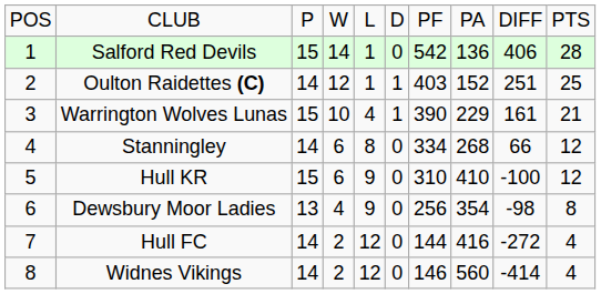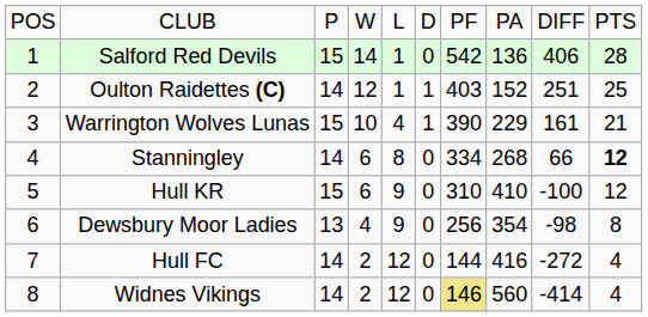Stanningley | column 10: normal -> bold
Widnes Vikings | column 7: no background -> khaki background
